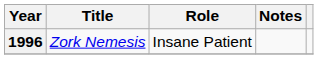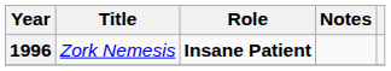1996 | Role: normal -> bold
